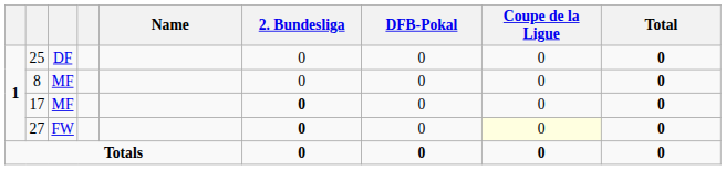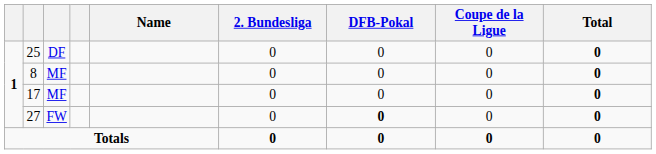17 | 2. Bundesliga: bold -> normal
27 | 2. Bundesliga: bold -> normal
27 | DFB-Pokal: normal -> bold
27 | Coupe de la Ligue: lightyellow background -> no background
